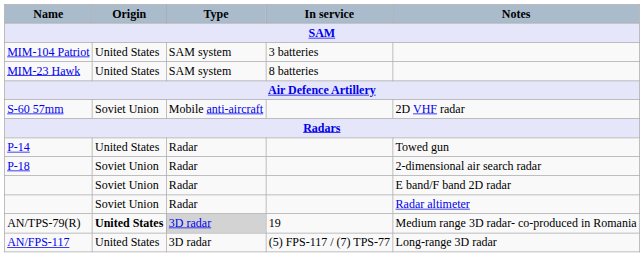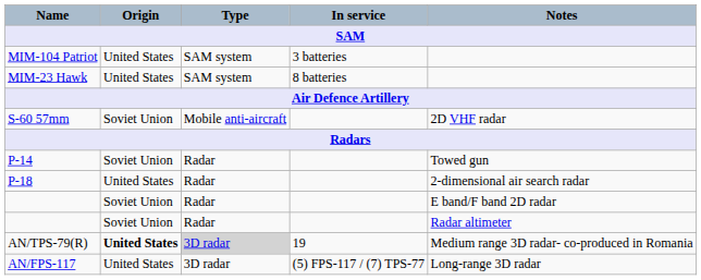P-14 | Origin: United States -> Soviet Union
P-18 | Origin: Soviet Union -> United States
